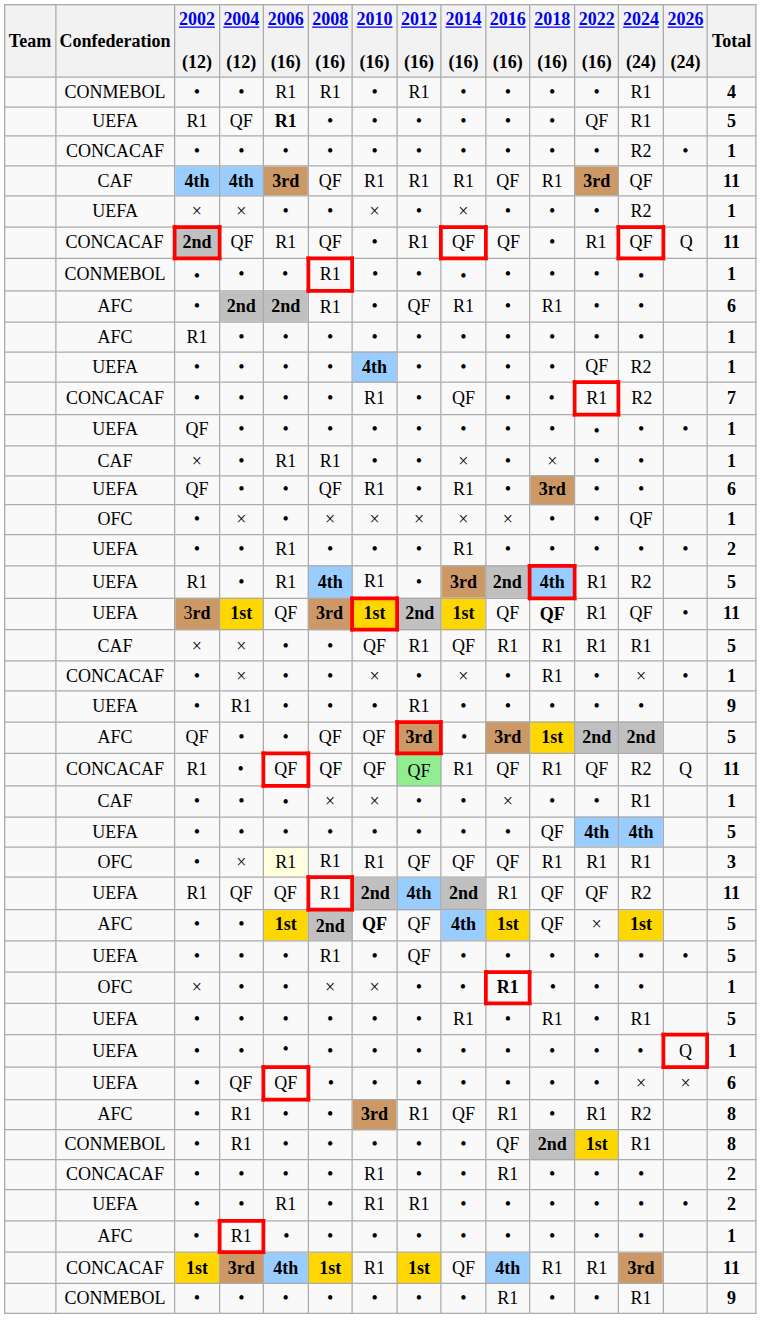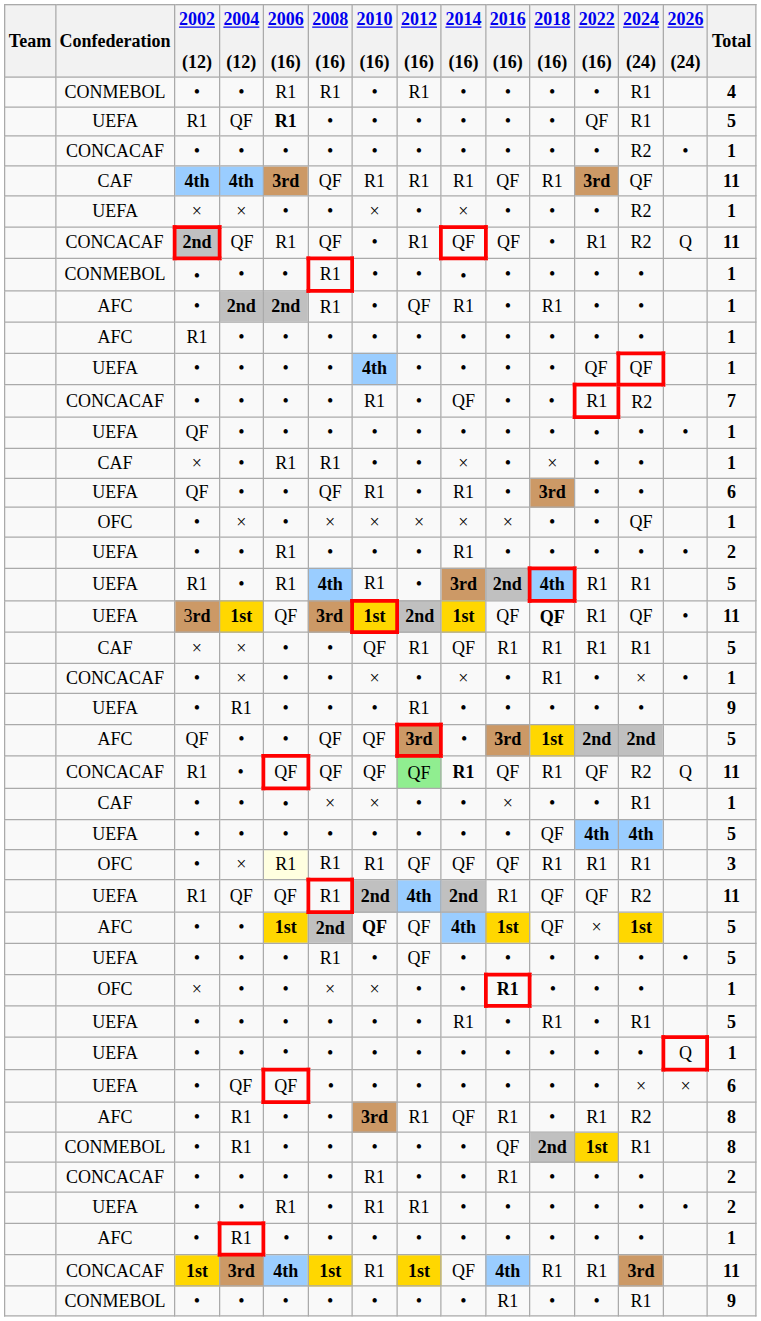row 7 | 2024 (24): QF -> R2
row 9 | Total: 6 -> 1
row 11 | 2024 (24): R2 -> QF
row 18 | 2024 (24): R2 -> R1
row 24 | 2014 (16): normal -> bold
